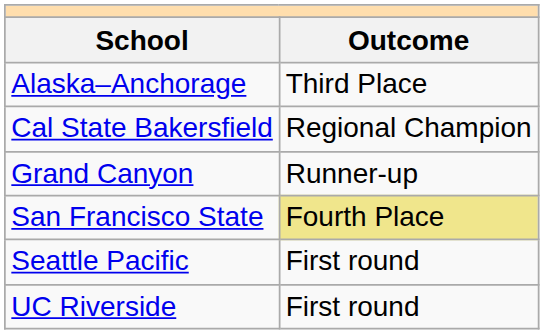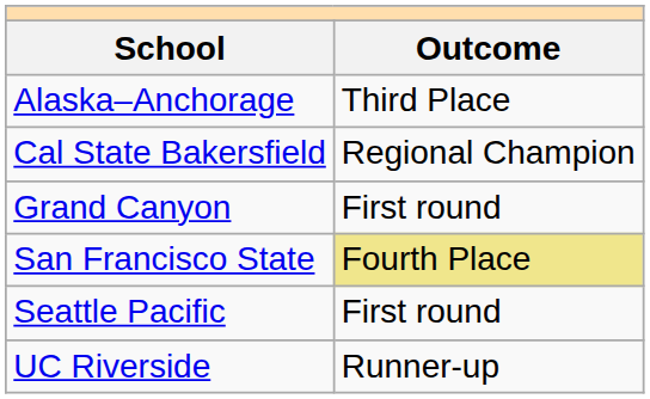Grand Canyon | Outcome: Runner-up -> First round
UC Riverside | Outcome: First round -> Runner-up
